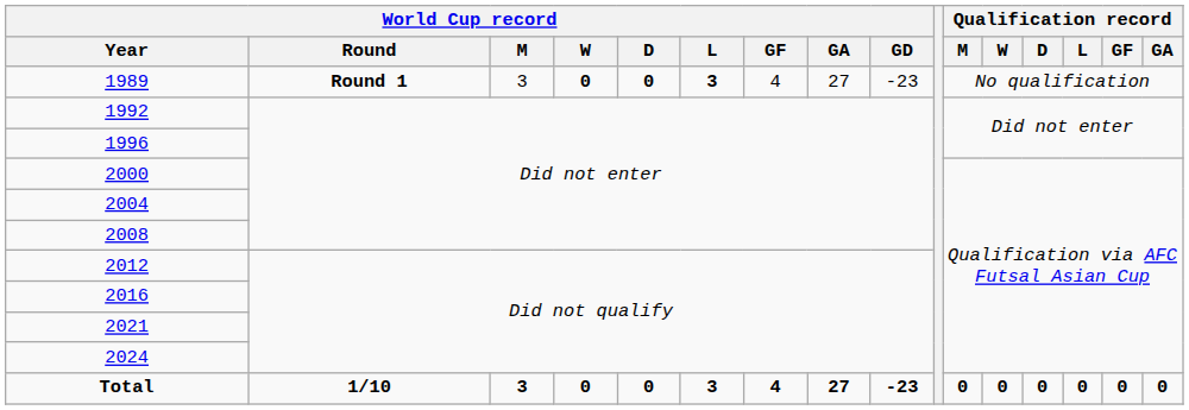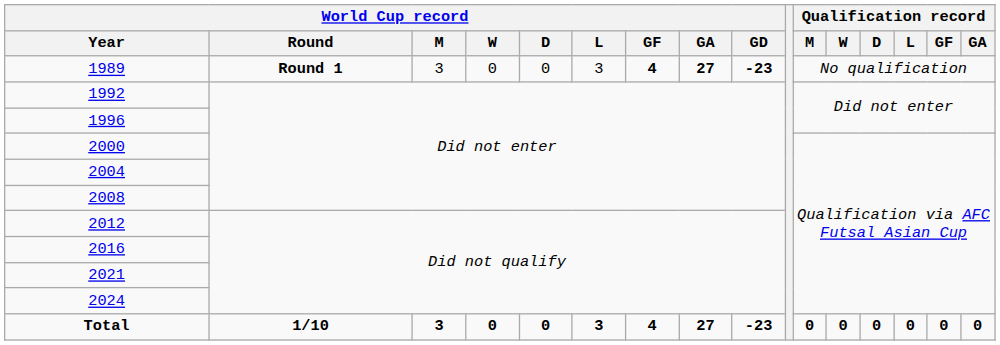1989 | World Cup record / W: bold -> normal
1989 | World Cup record / D: bold -> normal
1989 | World Cup record / L: bold -> normal
1989 | World Cup record / GF: normal -> bold
1989 | World Cup record / GA: normal -> bold
1989 | World Cup record / GD: normal -> bold
